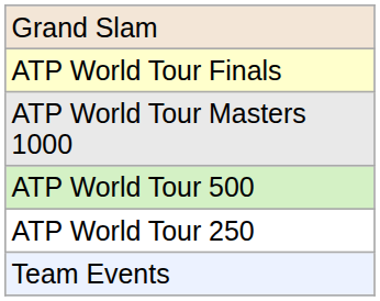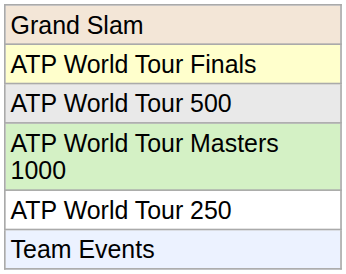row 3 | column 1: ATP World Tour Masters 1000 -> ATP World Tour 500
row 4 | column 1: ATP World Tour 500 -> ATP World Tour Masters 1000
